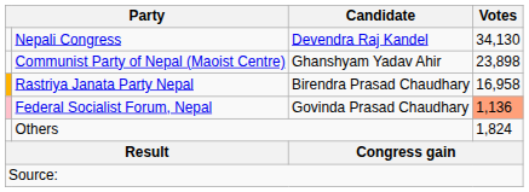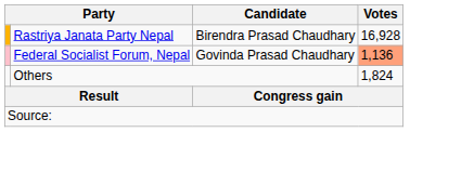- row: Nepali Congress | Devendra Raj Kandel | 34,130
- row: Communist Party of Nepal (Maoist Centre) | Ghanshyam Yadav Ahir | 23,898
Rastriya Janata Party Nepal | Votes: 16,958 -> 16,928
